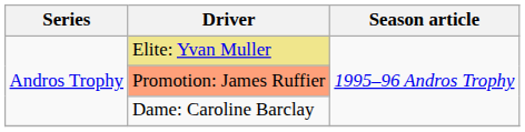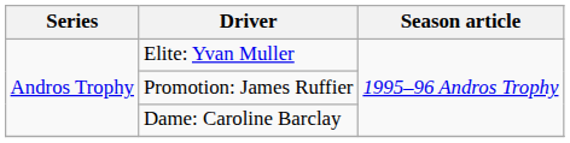Elite: Yvan Muller | Driver: khaki background -> no background
Promotion: James Ruffier | Driver: lightsalmon background -> no background
